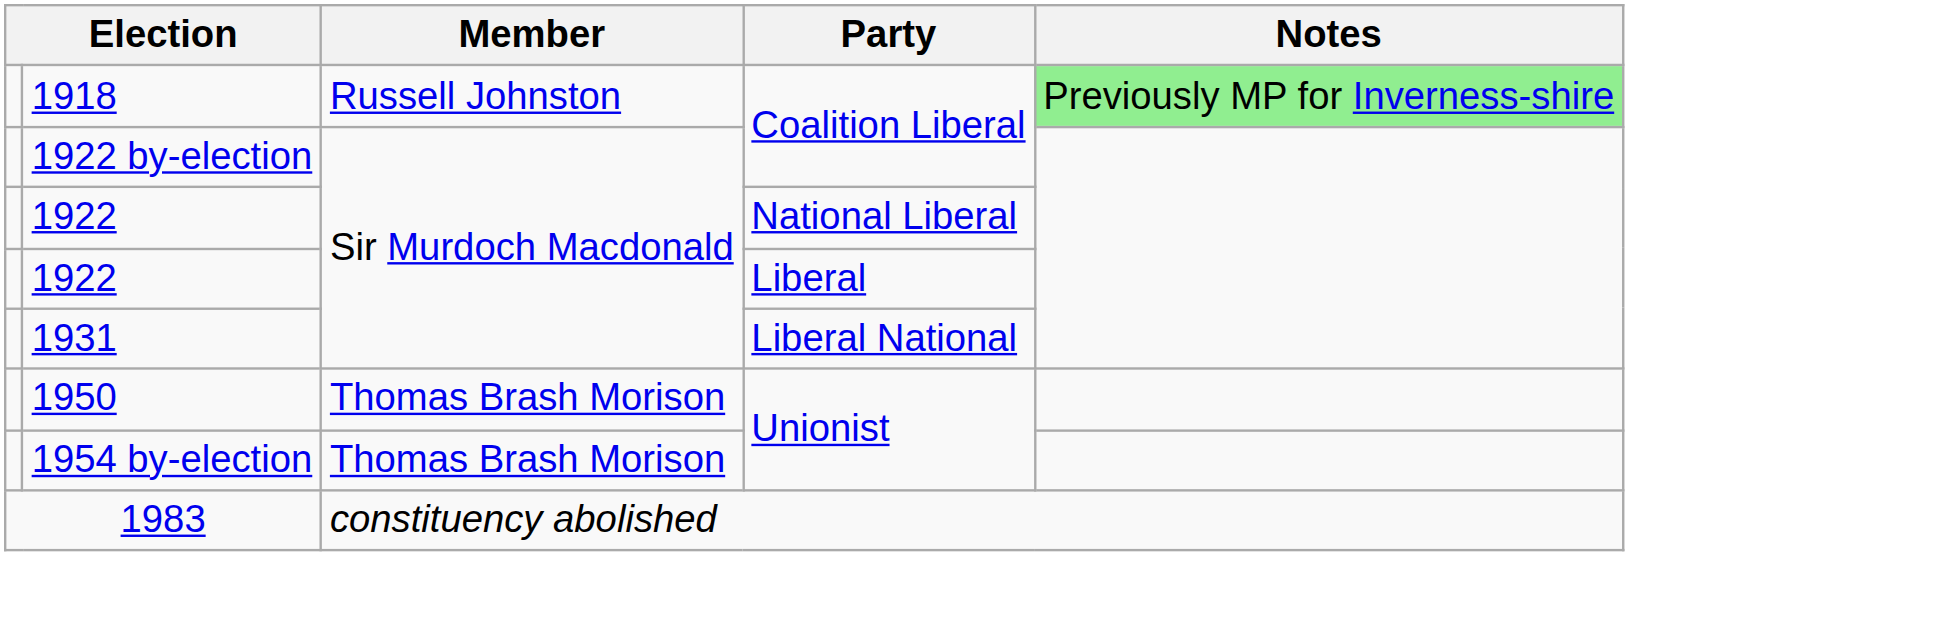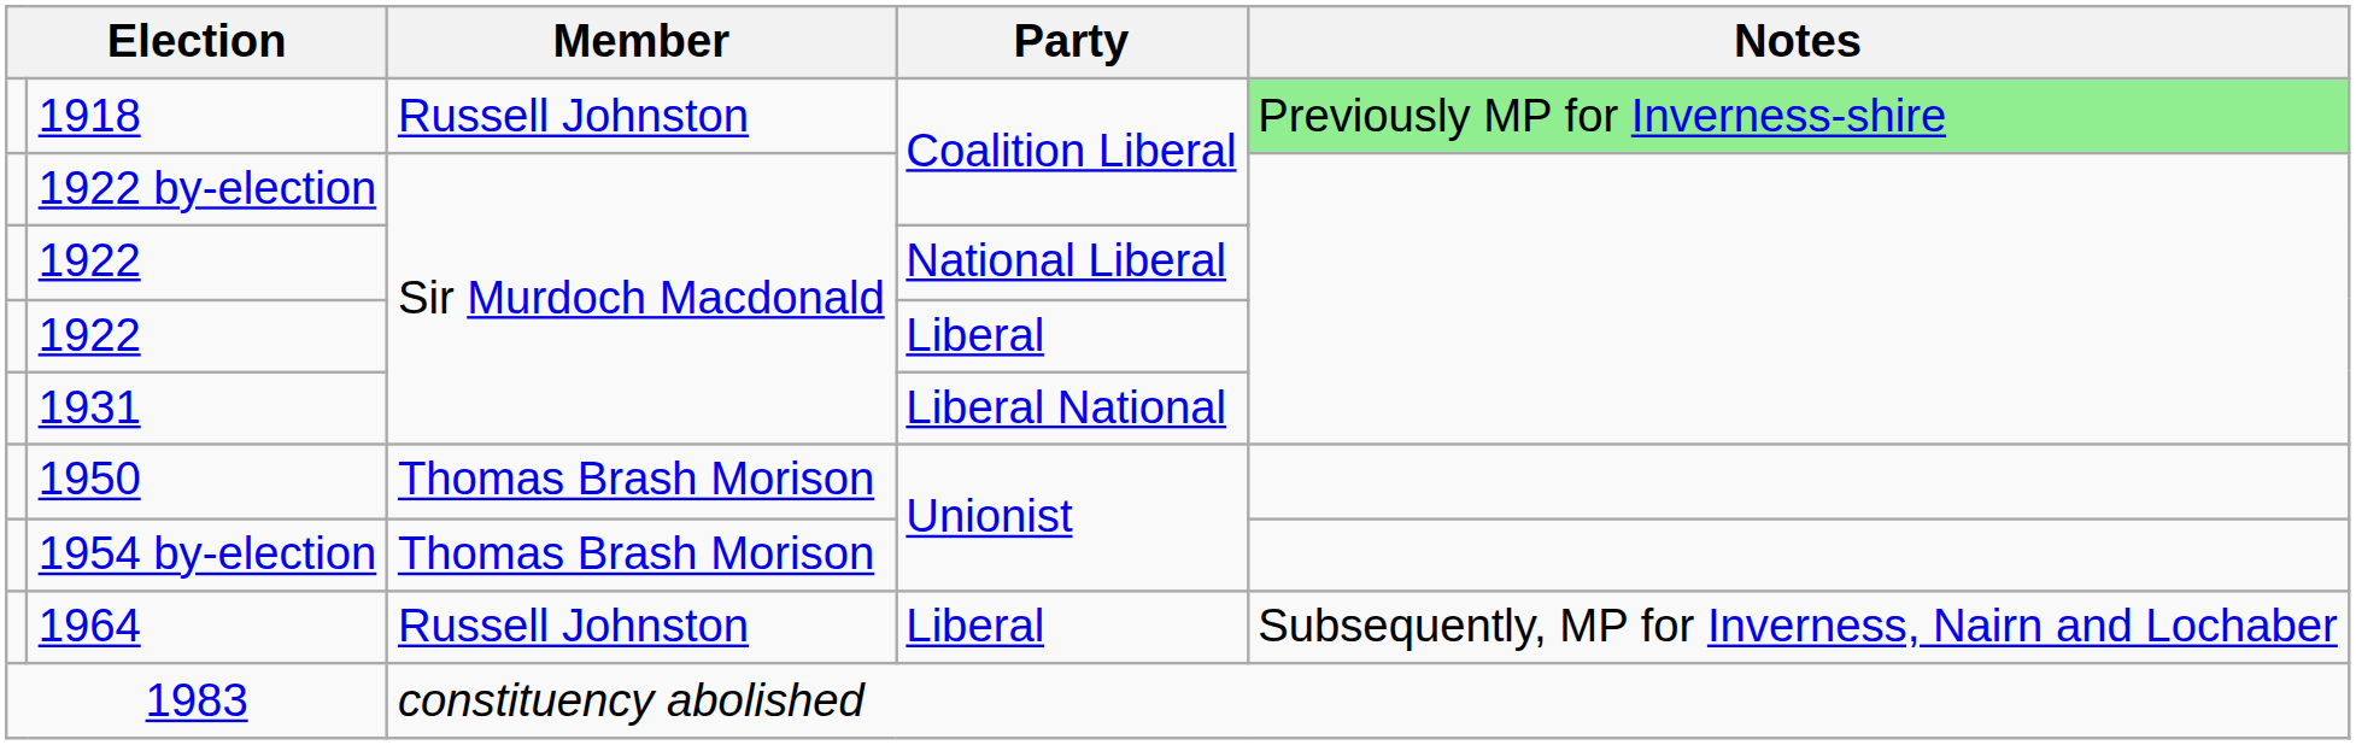+ row: 1964 | Russell Johnston | Liberal | Subsequently, MP for Inverness, Nairn and Lochaber
